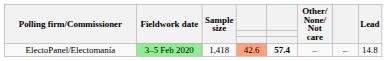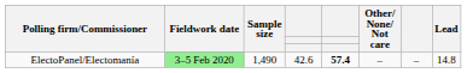ElectoPanel/Electomanía | Sample size: 1,418 -> 1,490
ElectoPanel/Electomanía | column 4: lightsalmon background -> no background
